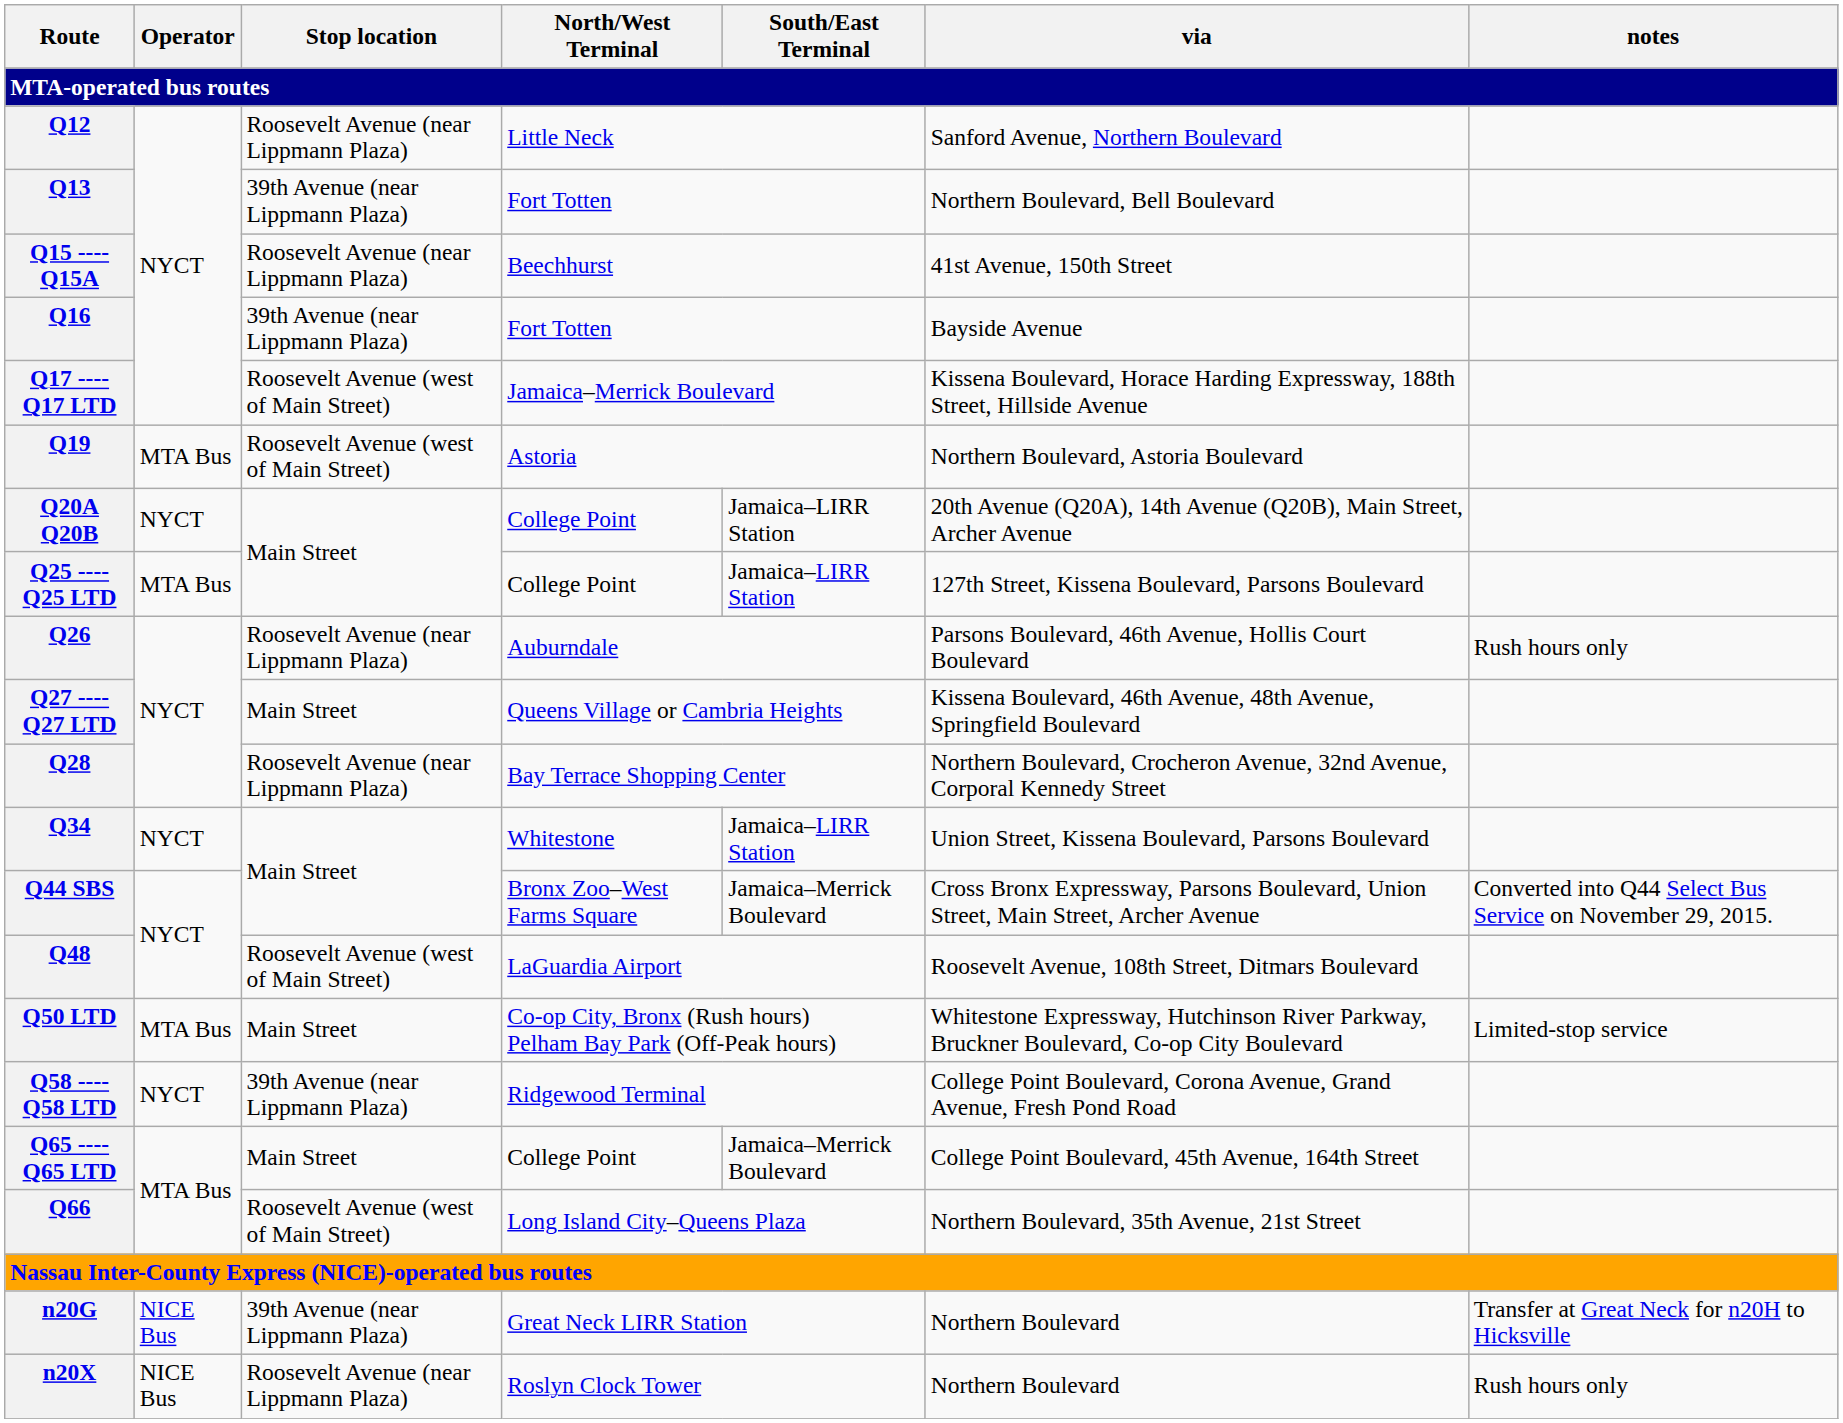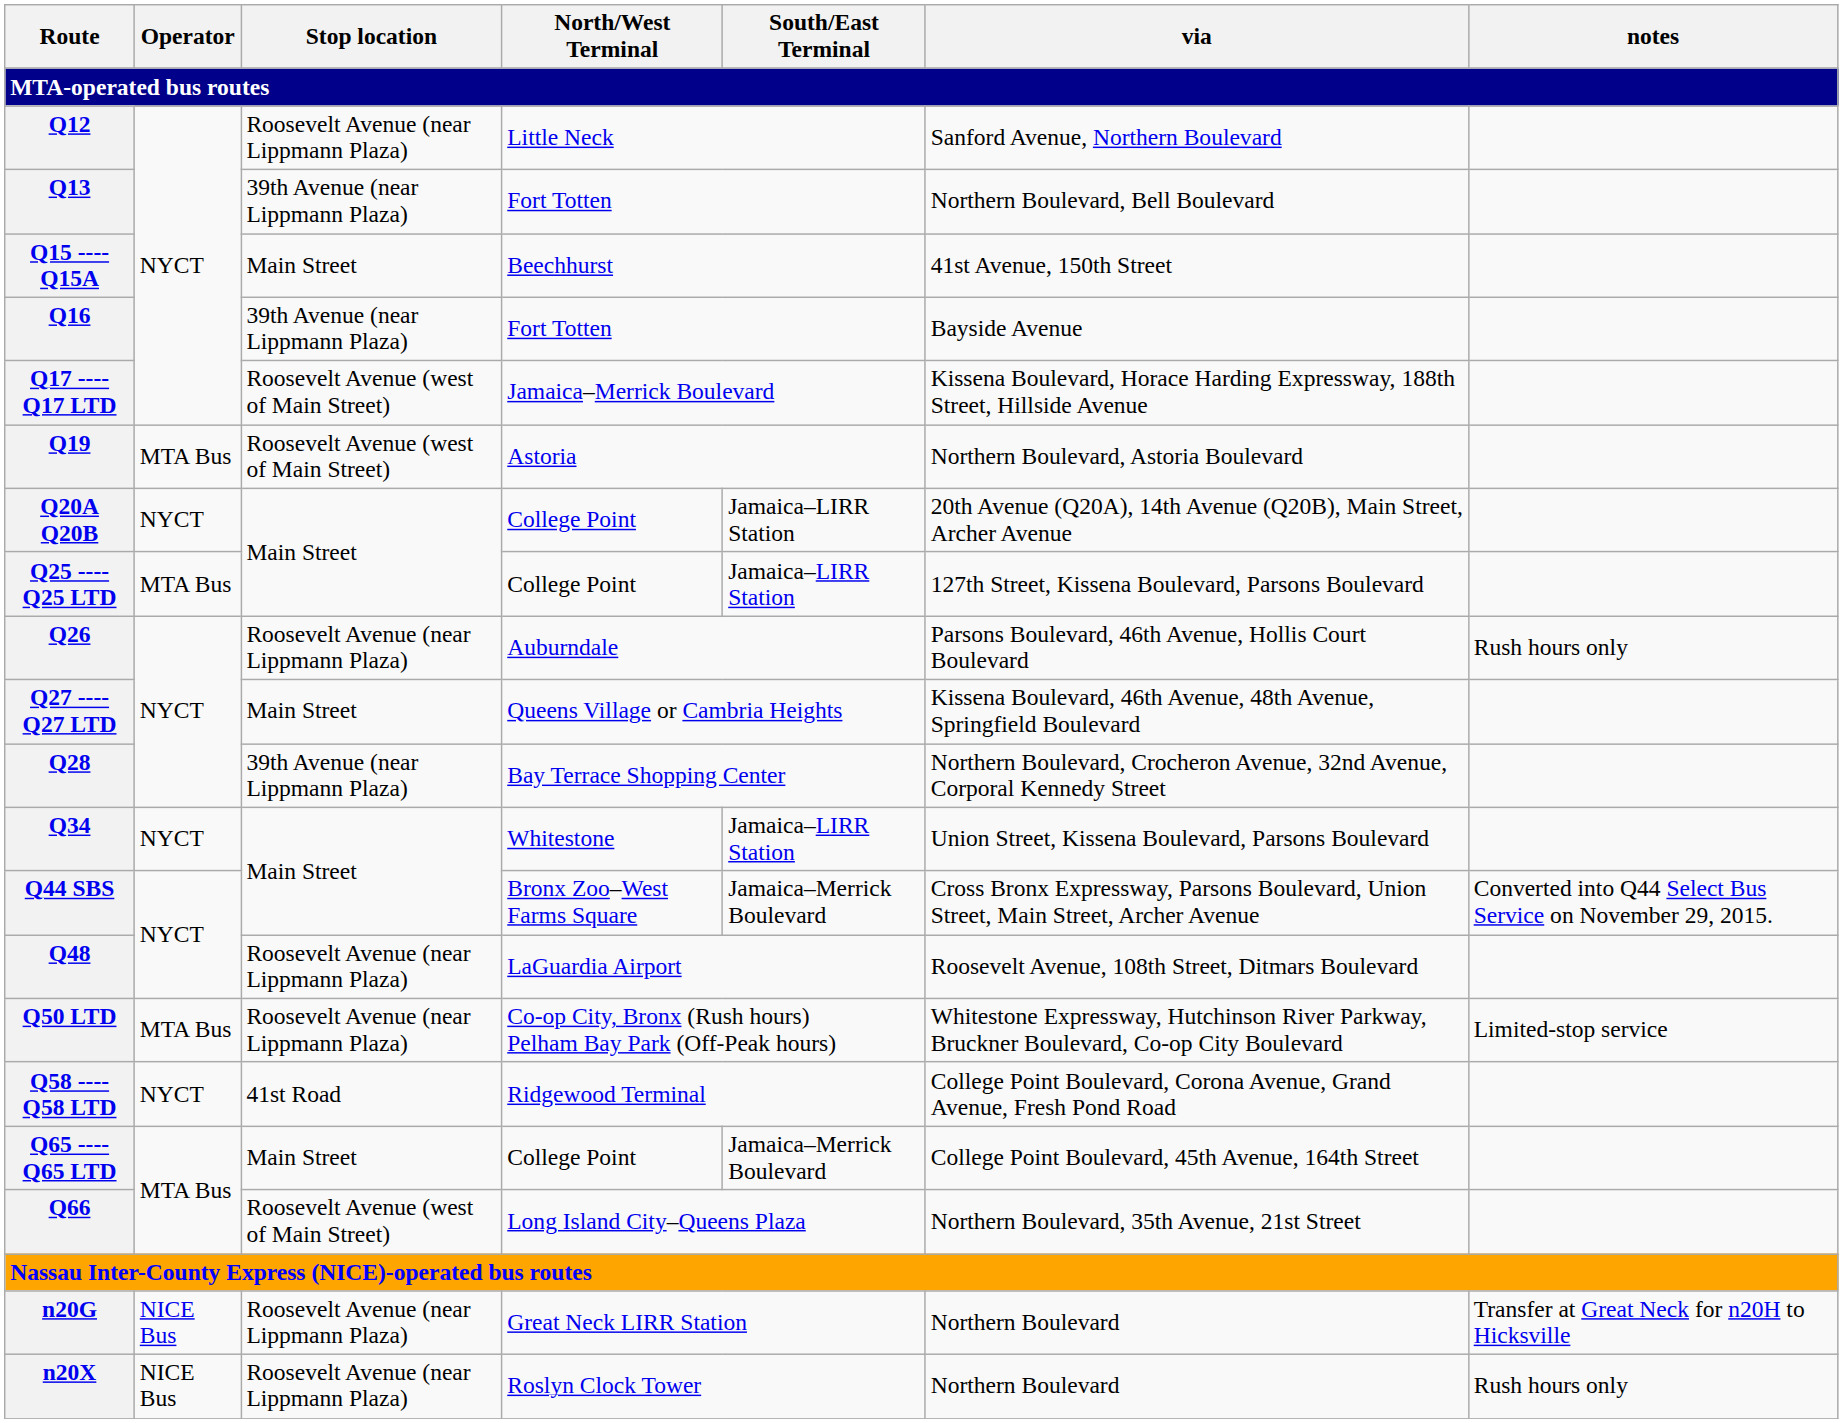Q15 ----Q15A | Stop location: Roosevelt Avenue (near Lippmann Plaza) -> Main Street
Q28 | Stop location: Roosevelt Avenue (near Lippmann Plaza) -> 39th Avenue (near Lippmann Plaza)
Q48 | Stop location: Roosevelt Avenue (west of Main Street) -> Roosevelt Avenue (near Lippmann Plaza)
Q50 LTD | Stop location: Main Street -> Roosevelt Avenue (near Lippmann Plaza)
Q58 ----Q58 LTD | Stop location: 39th Avenue (near Lippmann Plaza) -> 41st Road
n20G | Stop location: 39th Avenue (near Lippmann Plaza) -> Roosevelt Avenue (near Lippmann Plaza)
